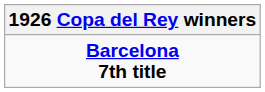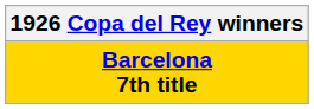row 2 | column 1: no background -> gold background
